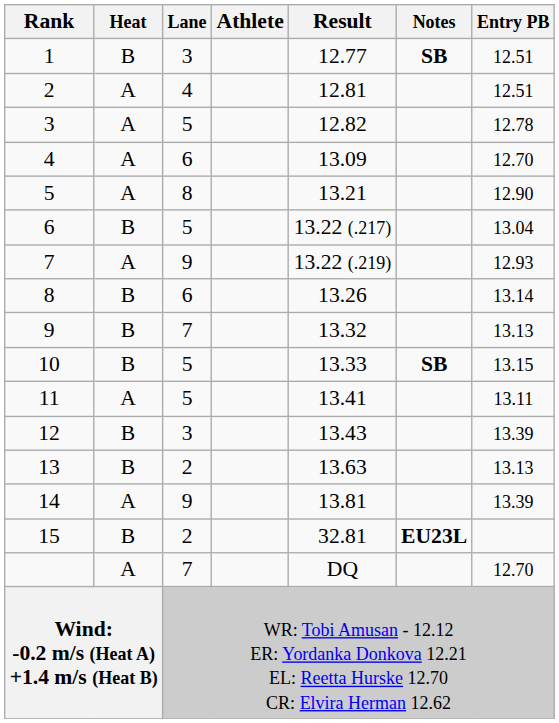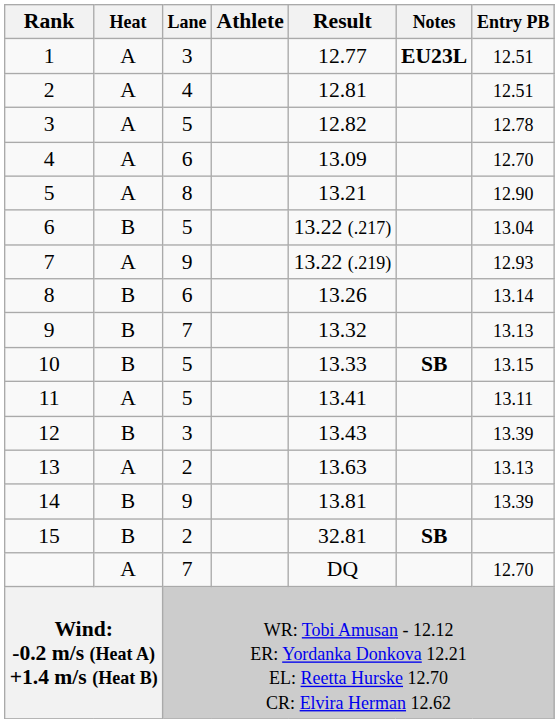1 | Heat: B -> A
1 | Notes: SB -> EU23L
13 | Heat: B -> A
14 | Heat: A -> B
15 | Notes: EU23L -> SB
